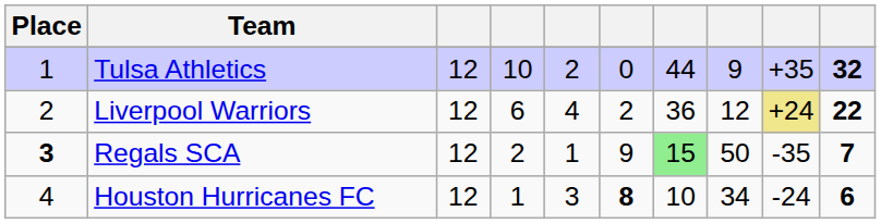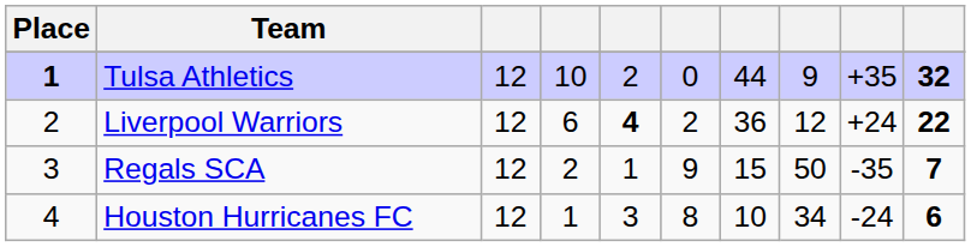Tulsa Athletics | Place: normal -> bold
Liverpool Warriors | column 5: normal -> bold
Liverpool Warriors | column 9: khaki background -> no background
Regals SCA | Place: bold -> normal
Regals SCA | column 7: lightgreen background -> no background
Houston Hurricanes FC | column 6: bold -> normal
